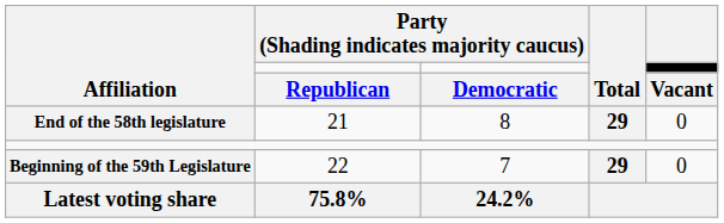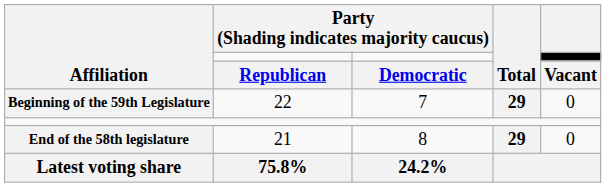rows swapped: End of the 58th legislature <-> Beginning of the 59th Legislature
